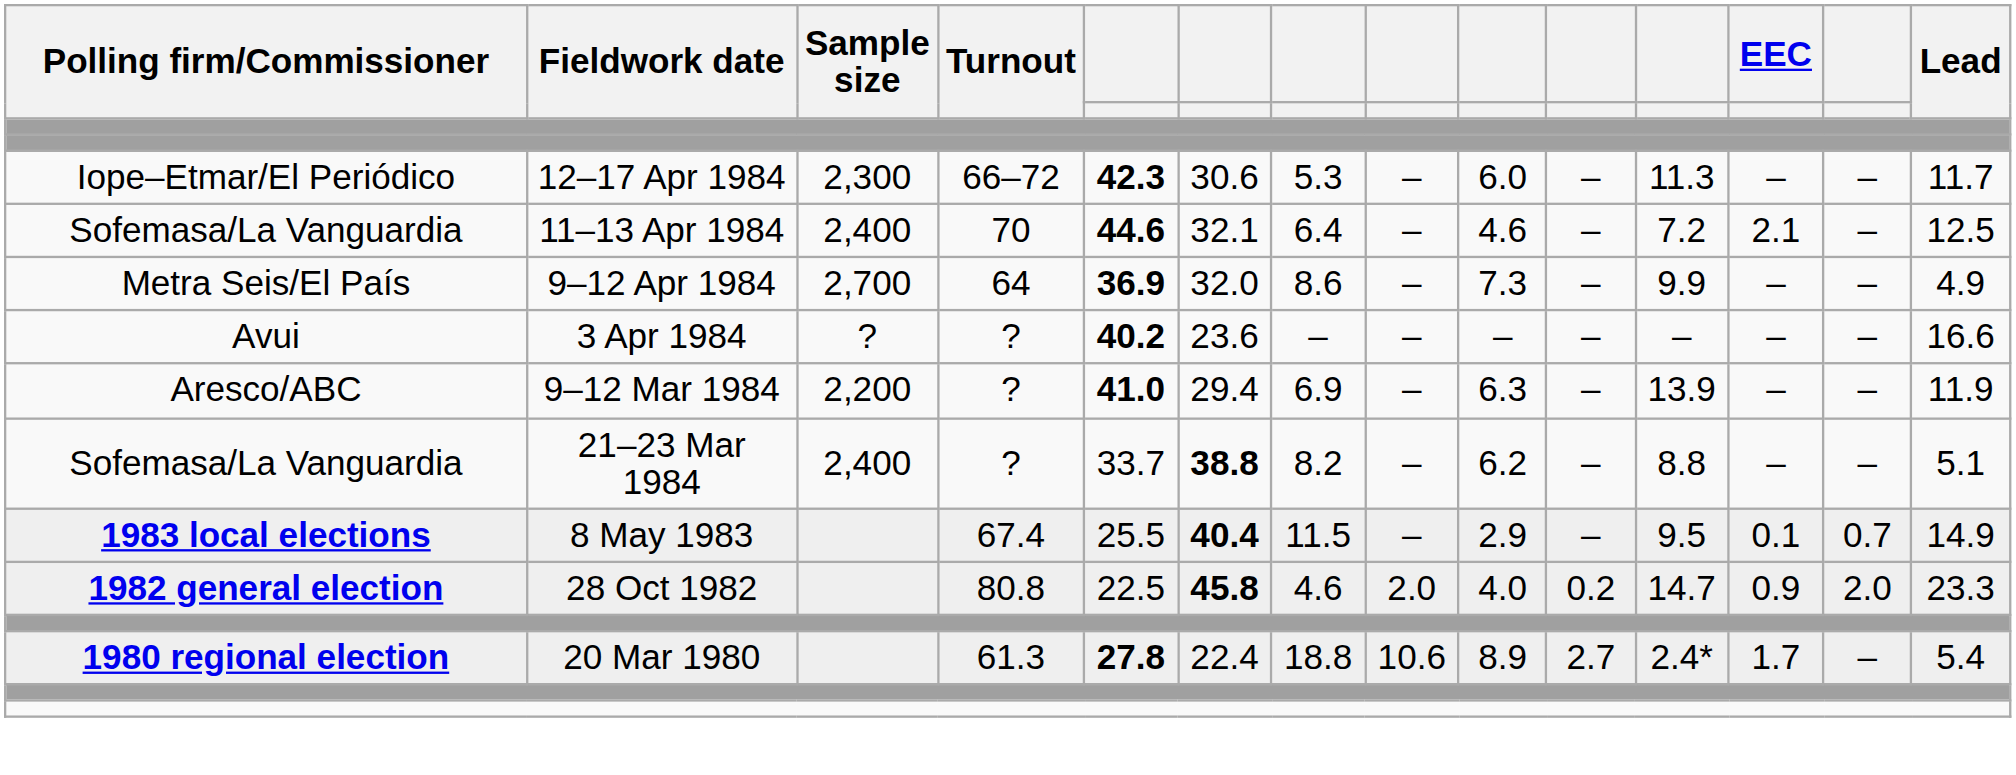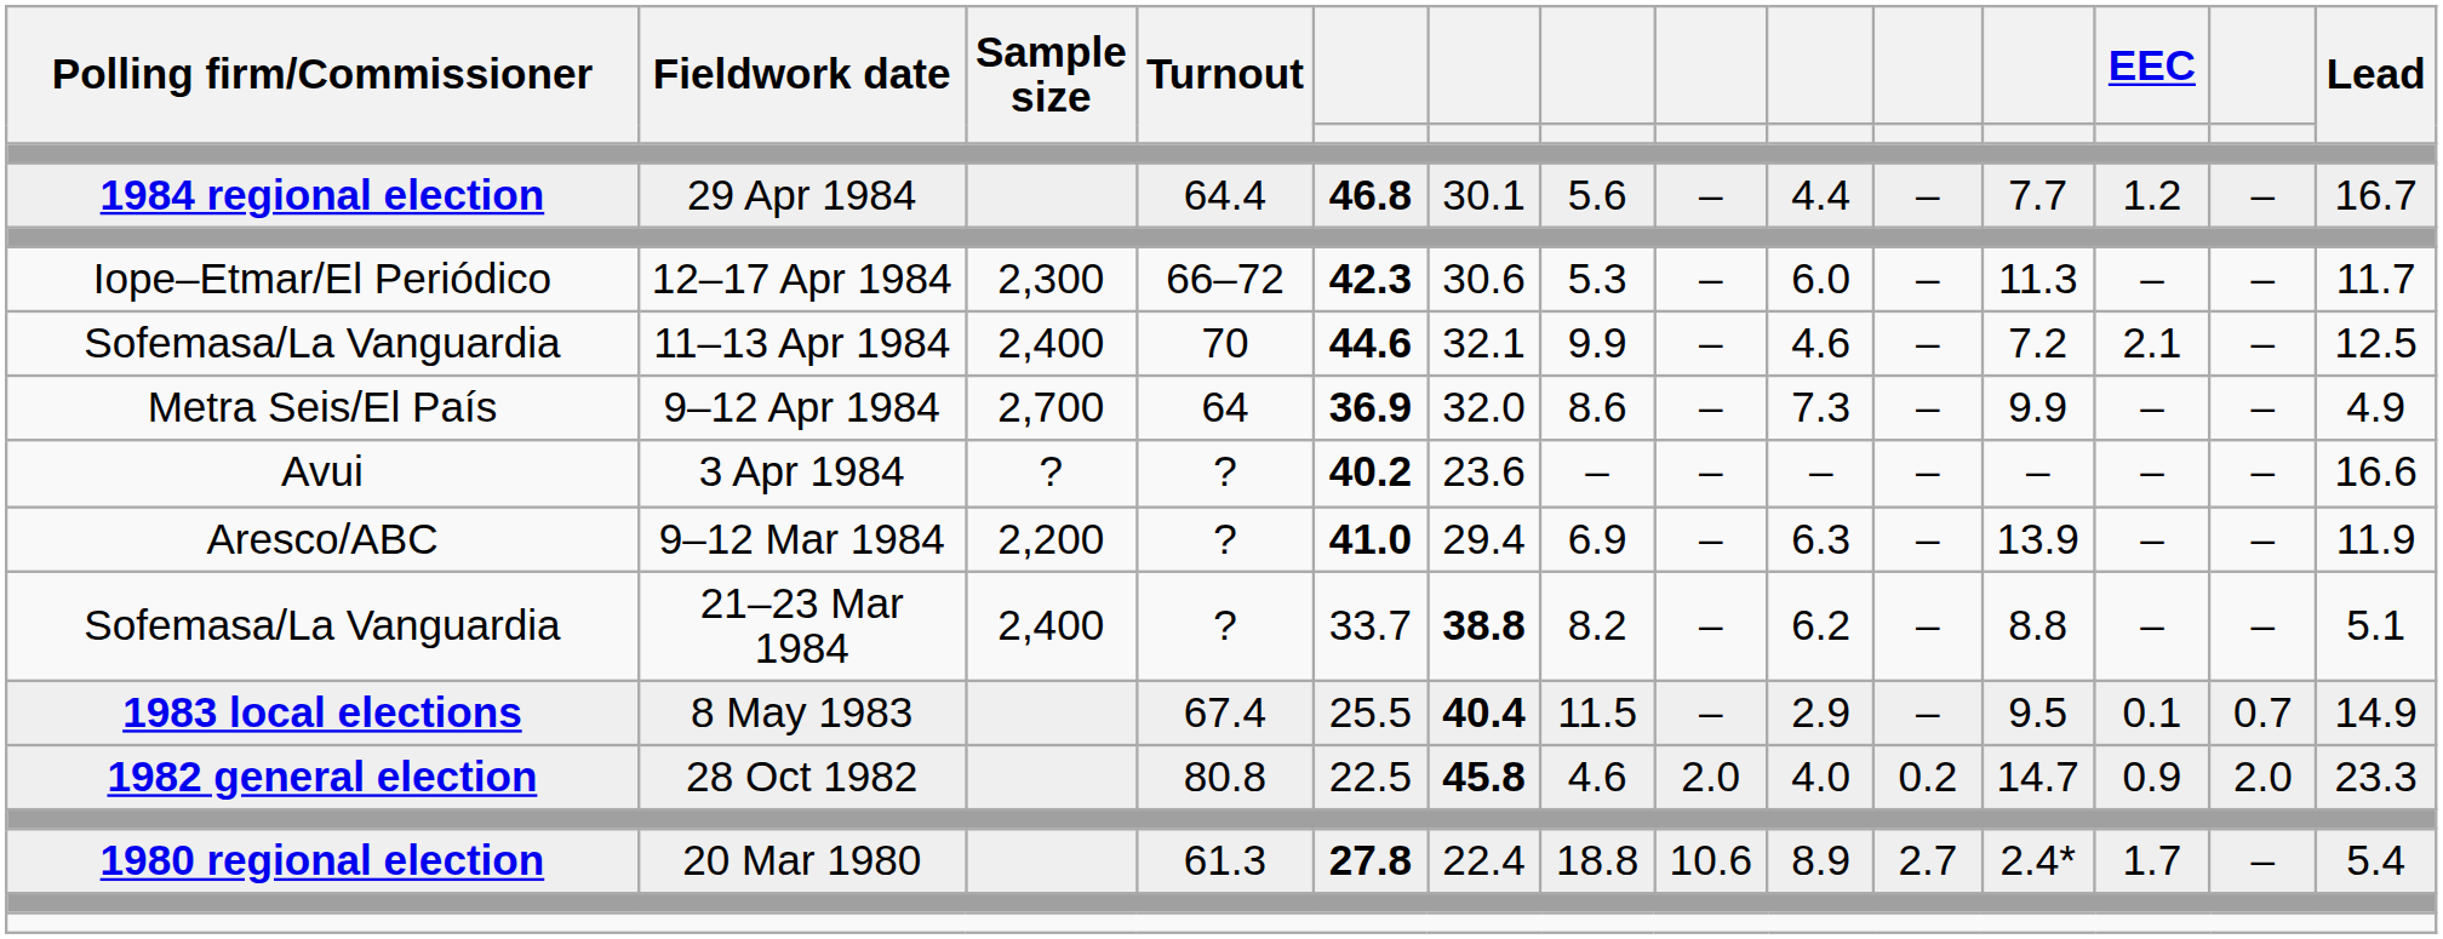+ row: 1984 regional election | 29 Apr 1984 | 64.4 | 46.8 | 30.1 | 5.6 | – | 4.4 | – | 7.7 | 1.2 | – | 16.7
11–13 Apr 1984 | column 7: 6.4 -> 9.9
